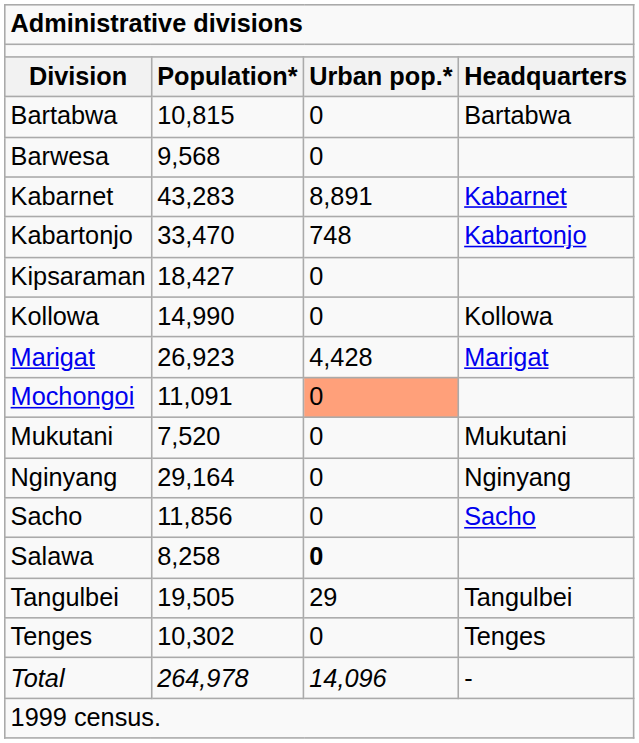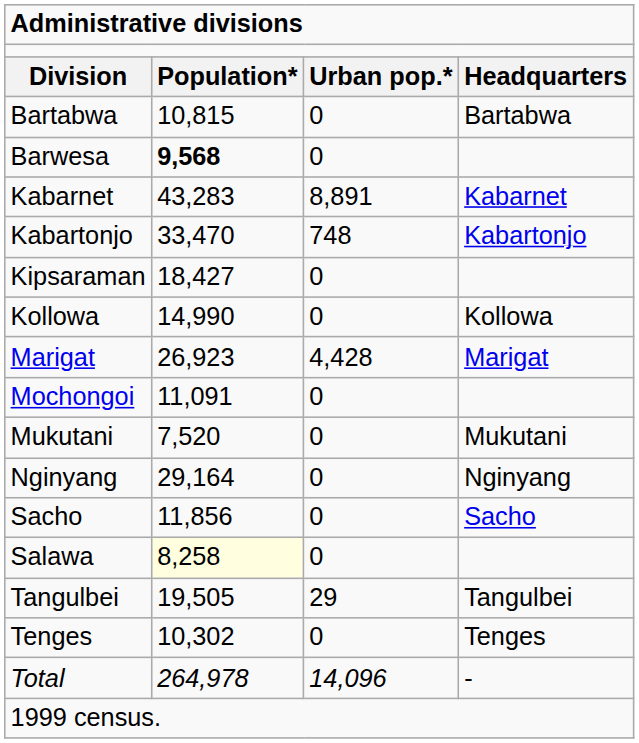Barwesa | column 2: normal -> bold
Mochongoi | column 3: lightsalmon background -> no background
Salawa | column 2: no background -> lightyellow background
Salawa | column 3: bold -> normal
